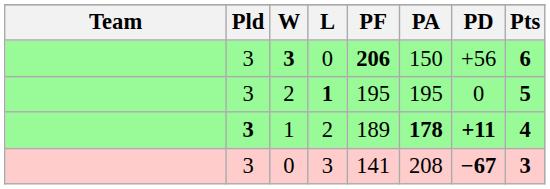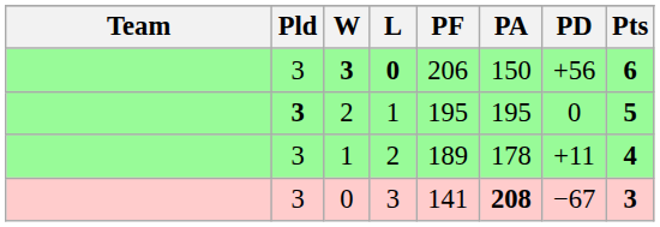row 2 | L: normal -> bold
row 2 | PF: bold -> normal
row 3 | Pld: normal -> bold
row 3 | L: bold -> normal
row 4 | Pld: bold -> normal
row 4 | PA: bold -> normal
row 4 | PD: bold -> normal
row 5 | PA: normal -> bold
row 5 | PD: bold -> normal
